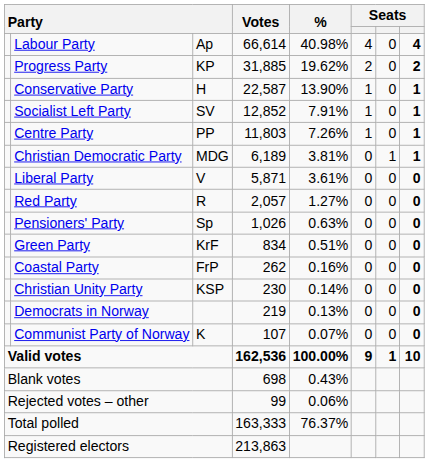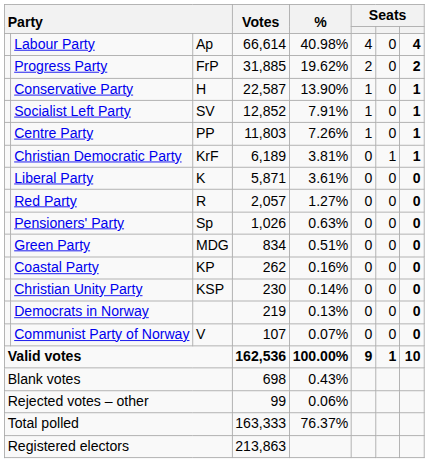Progress Party | column 3: KP -> FrP
Christian Democratic Party | column 3: MDG -> KrF
Liberal Party | column 3: V -> K
Green Party | column 3: KrF -> MDG
Coastal Party | column 3: FrP -> KP
Communist Party of Norway | column 3: K -> V
